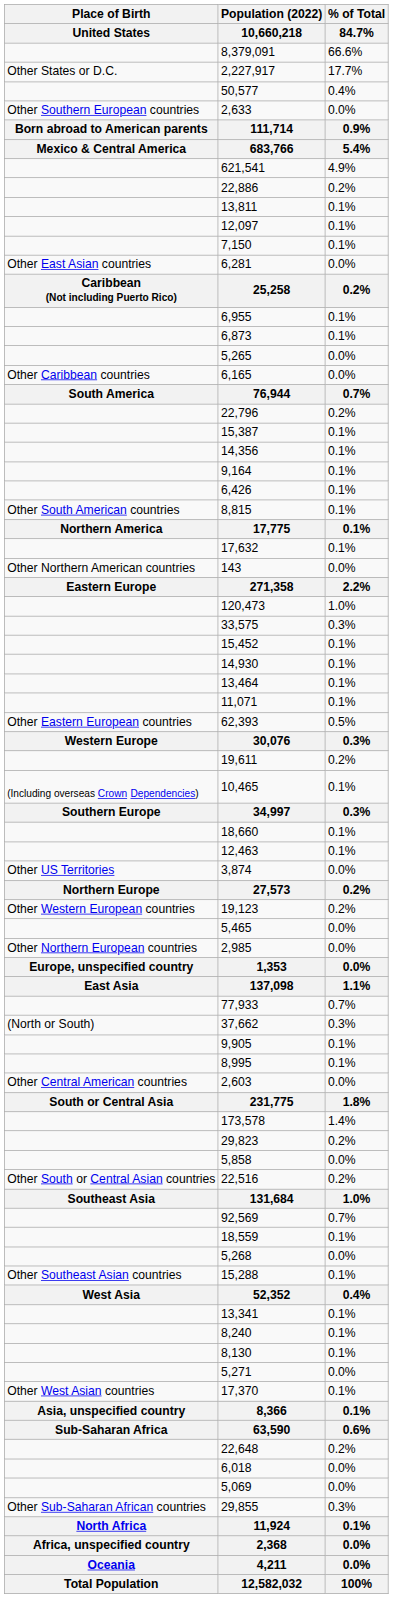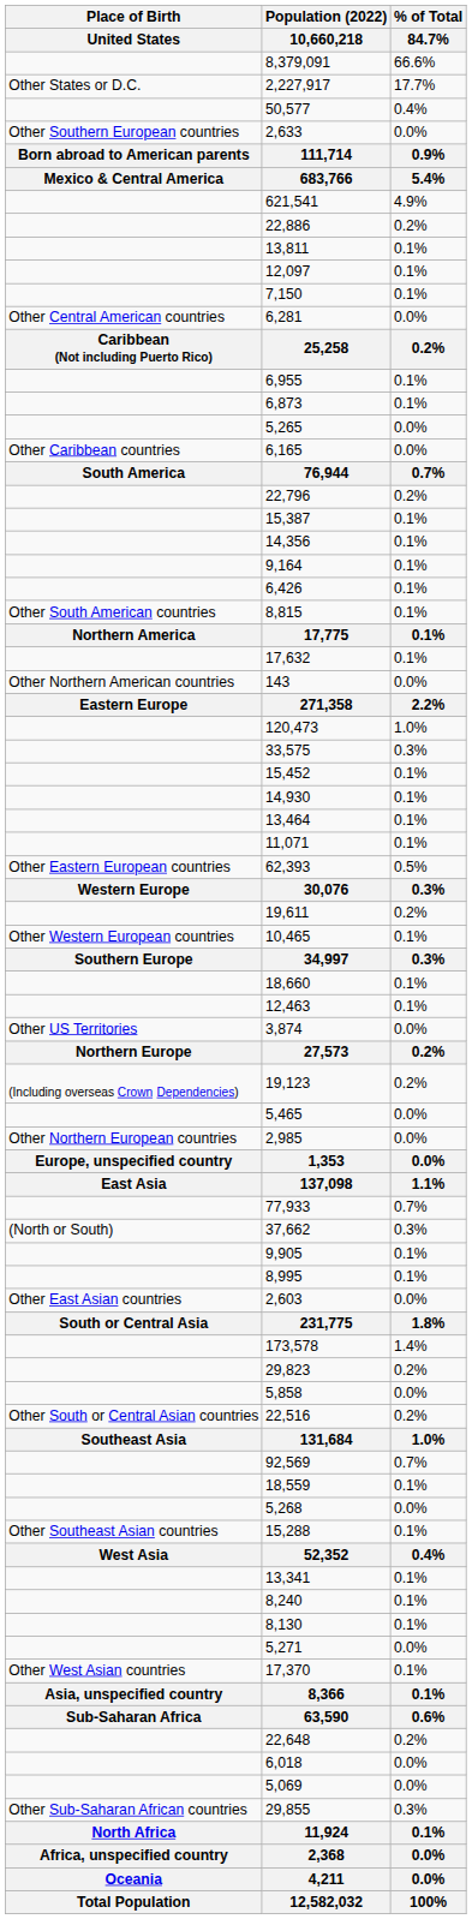6,281 | Place of Birth / United States: Other East Asian countries -> Other Central American countries
10,465 | Place of Birth / United States: (Including overseas Crown Dependencies) -> Other Western European countries
19,123 | Place of Birth / United States: Other Western European countries -> (Including overseas Crown Dependencies)
2,603 | Place of Birth / United States: Other Central American countries -> Other East Asian countries
